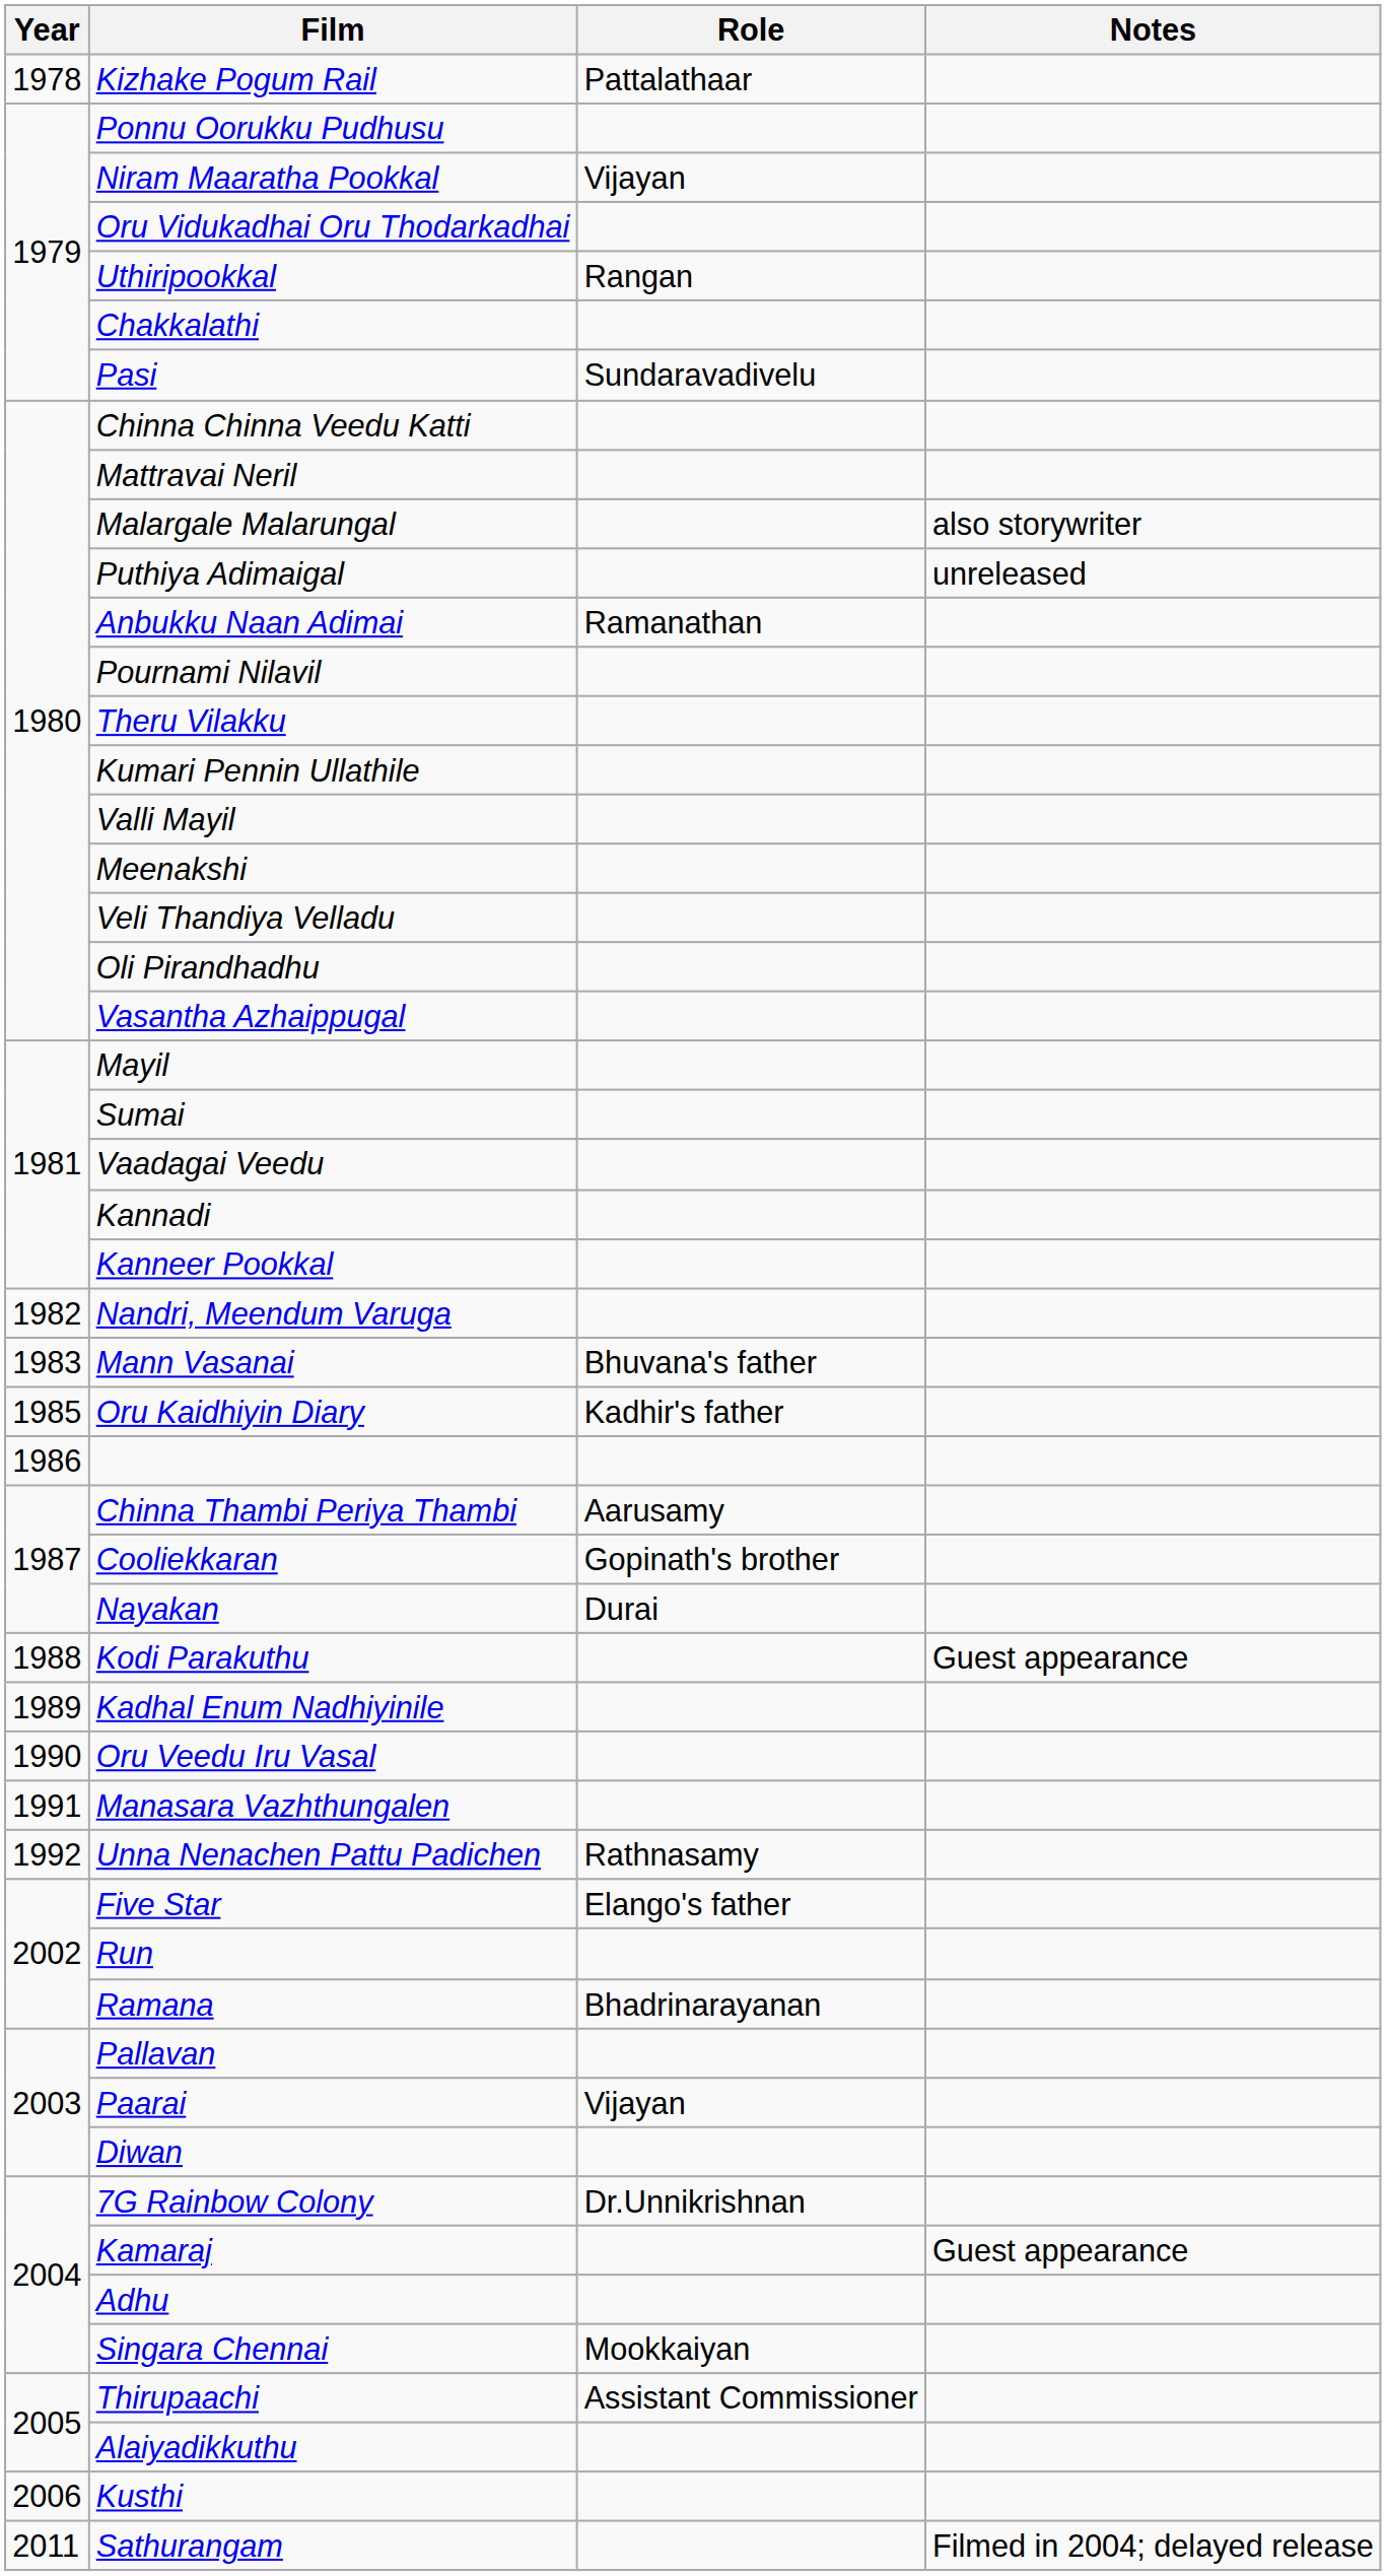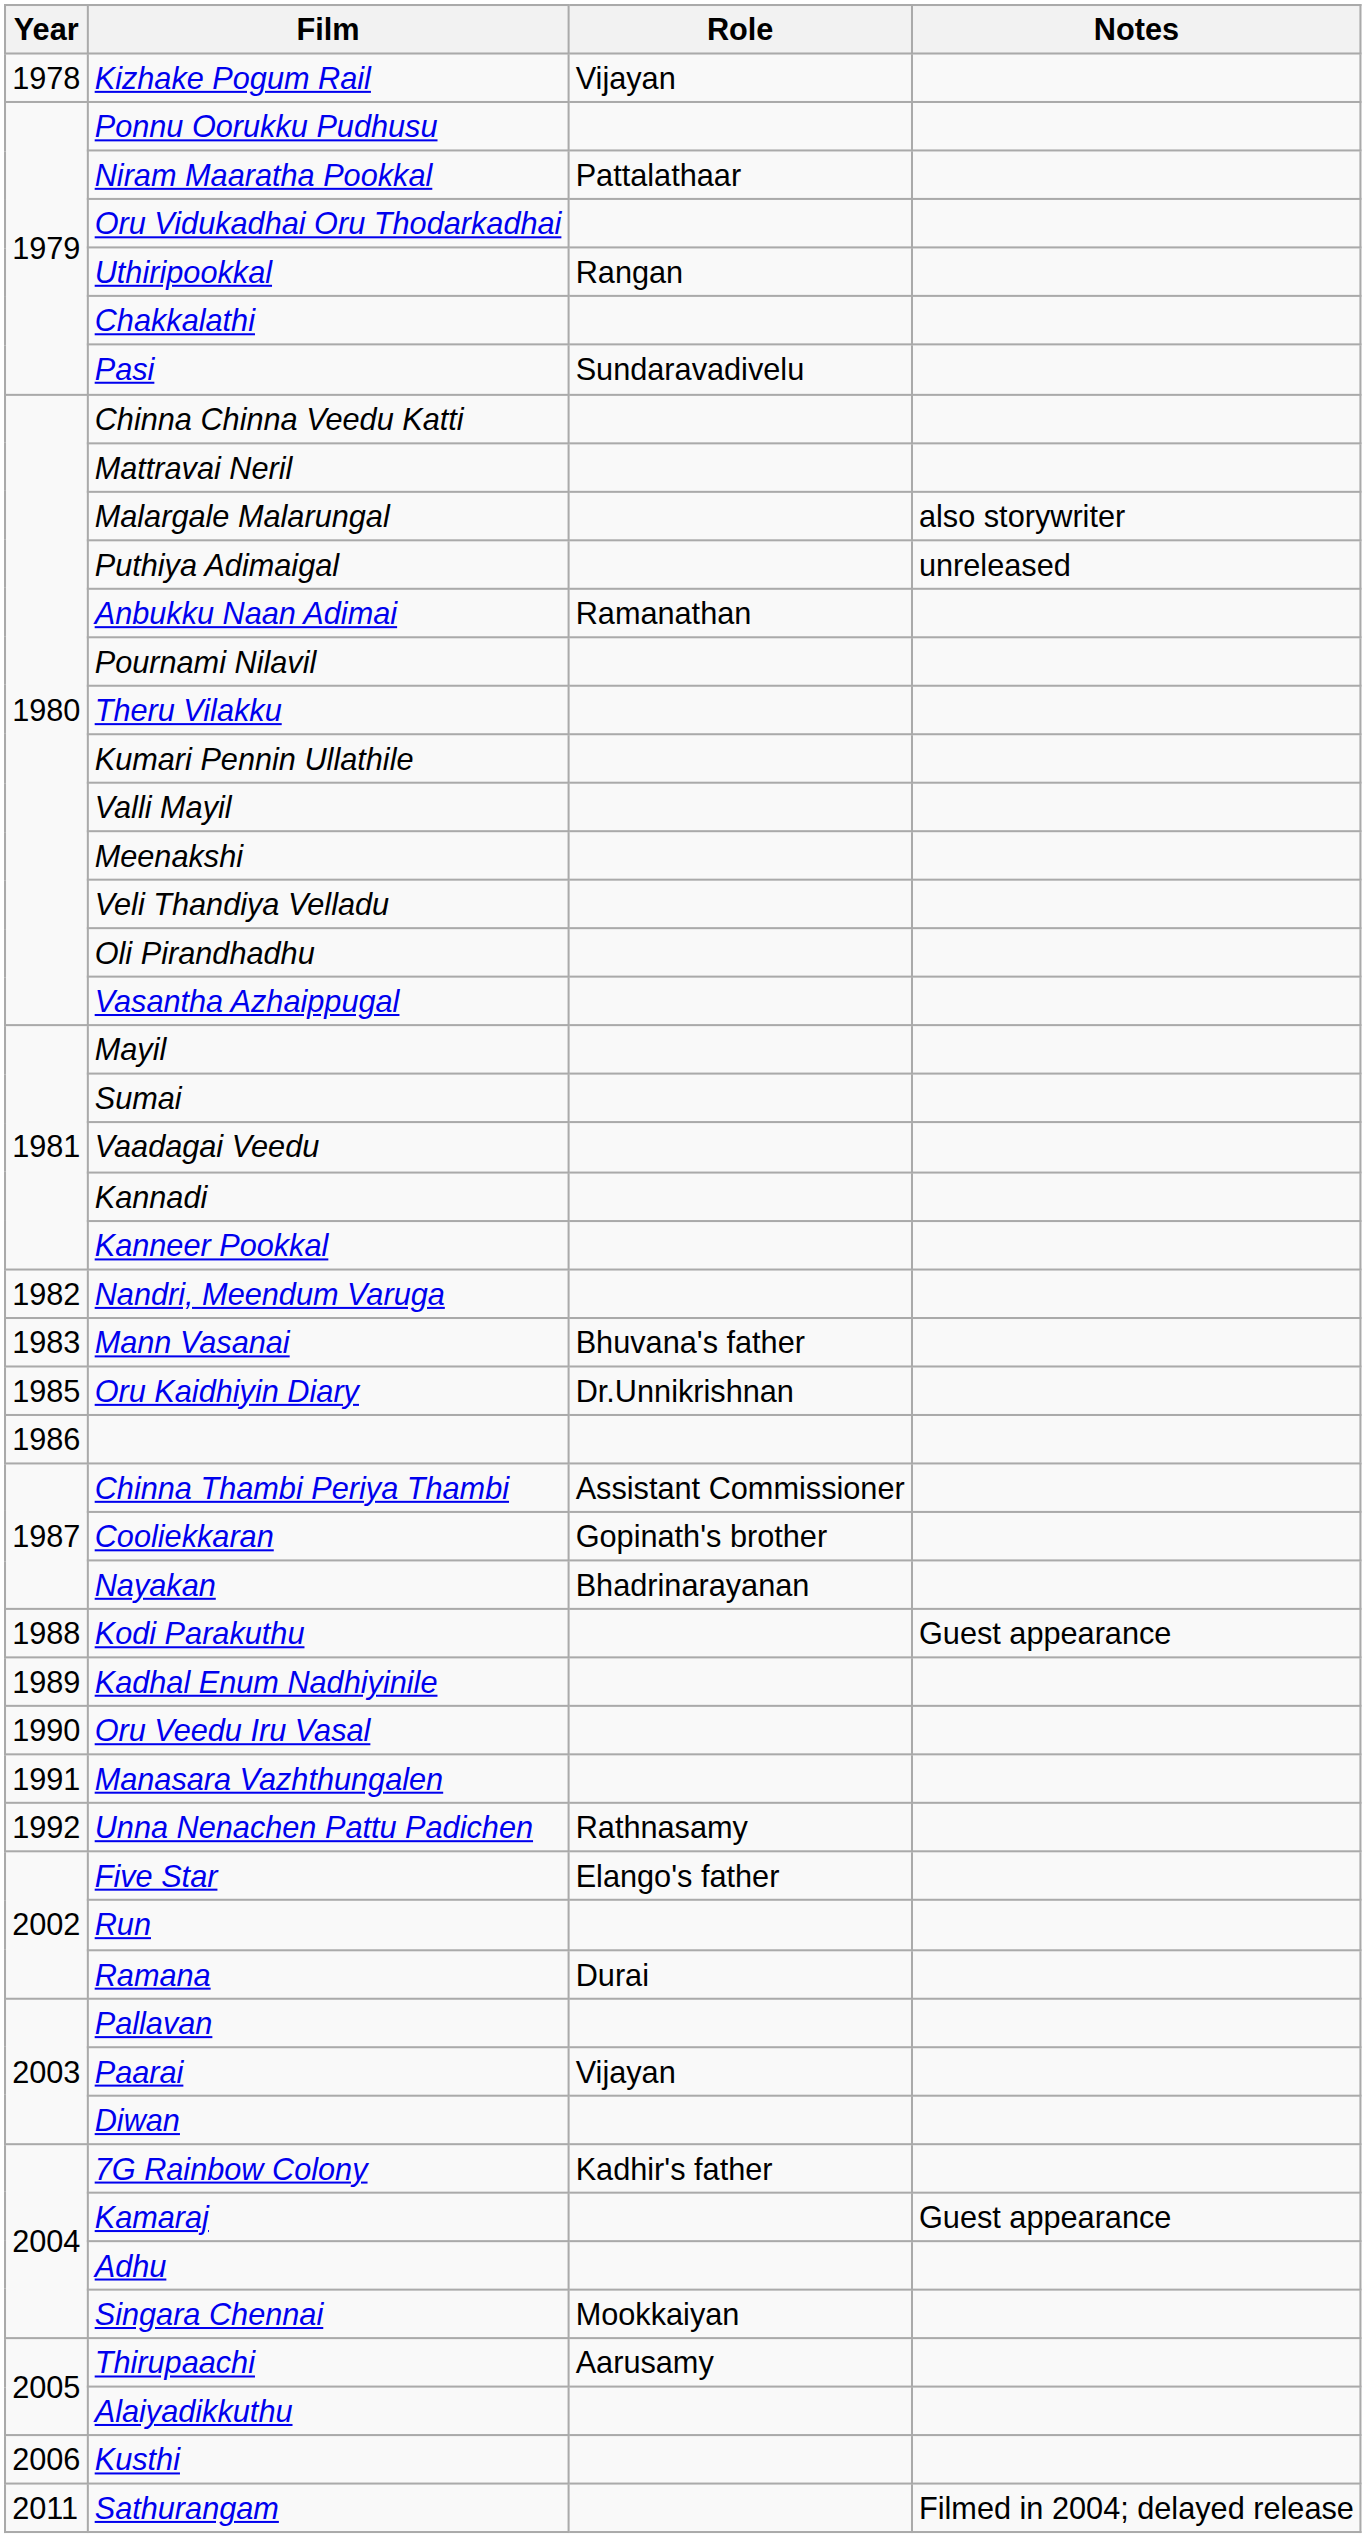Kizhake Pogum Rail | Role: Pattalathaar -> Vijayan
Niram Maaratha Pookkal | Role: Vijayan -> Pattalathaar
Oru Kaidhiyin Diary | Role: Kadhir's father -> Dr.Unnikrishnan
Chinna Thambi Periya Thambi | Role: Aarusamy -> Assistant Commissioner
Nayakan | Role: Durai -> Bhadrinarayanan
Ramana | Role: Bhadrinarayanan -> Durai
7G Rainbow Colony | Role: Dr.Unnikrishnan -> Kadhir's father
Thirupaachi | Role: Assistant Commissioner -> Aarusamy
